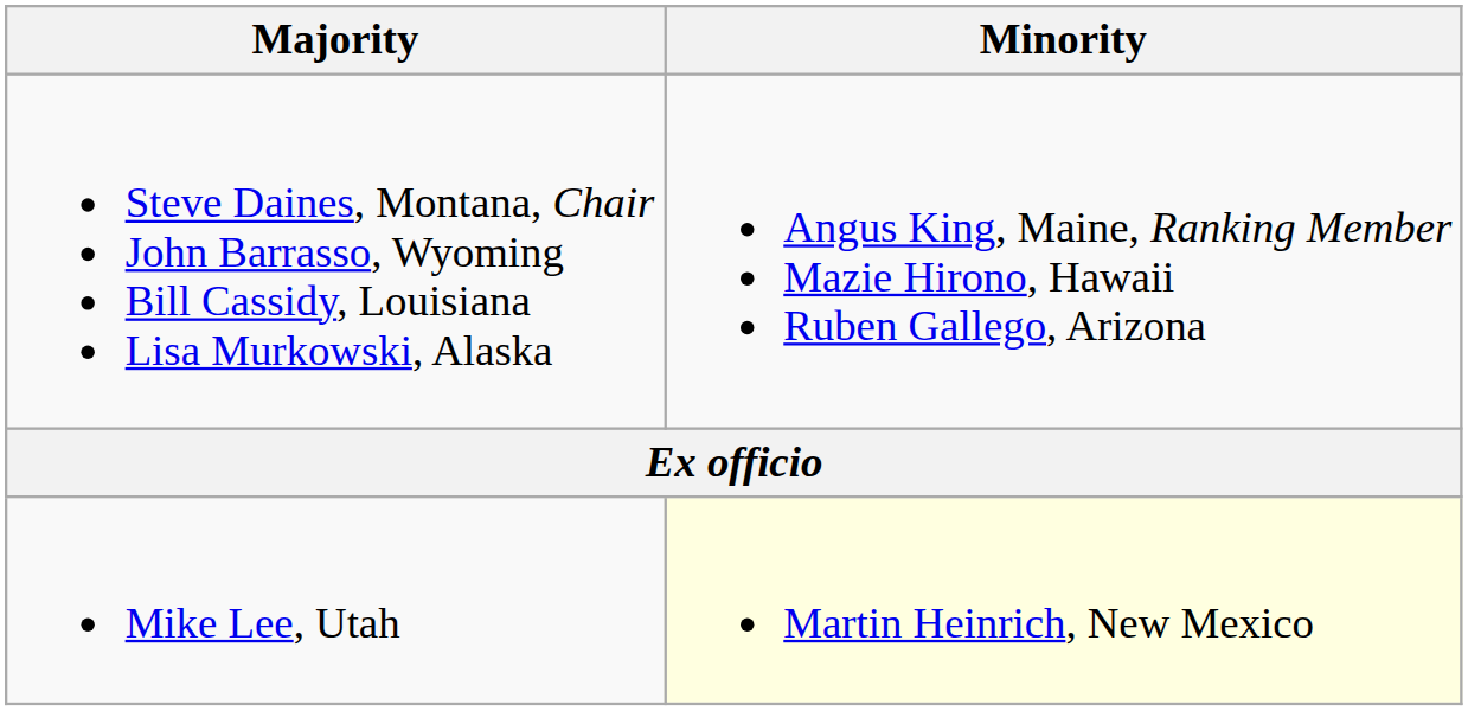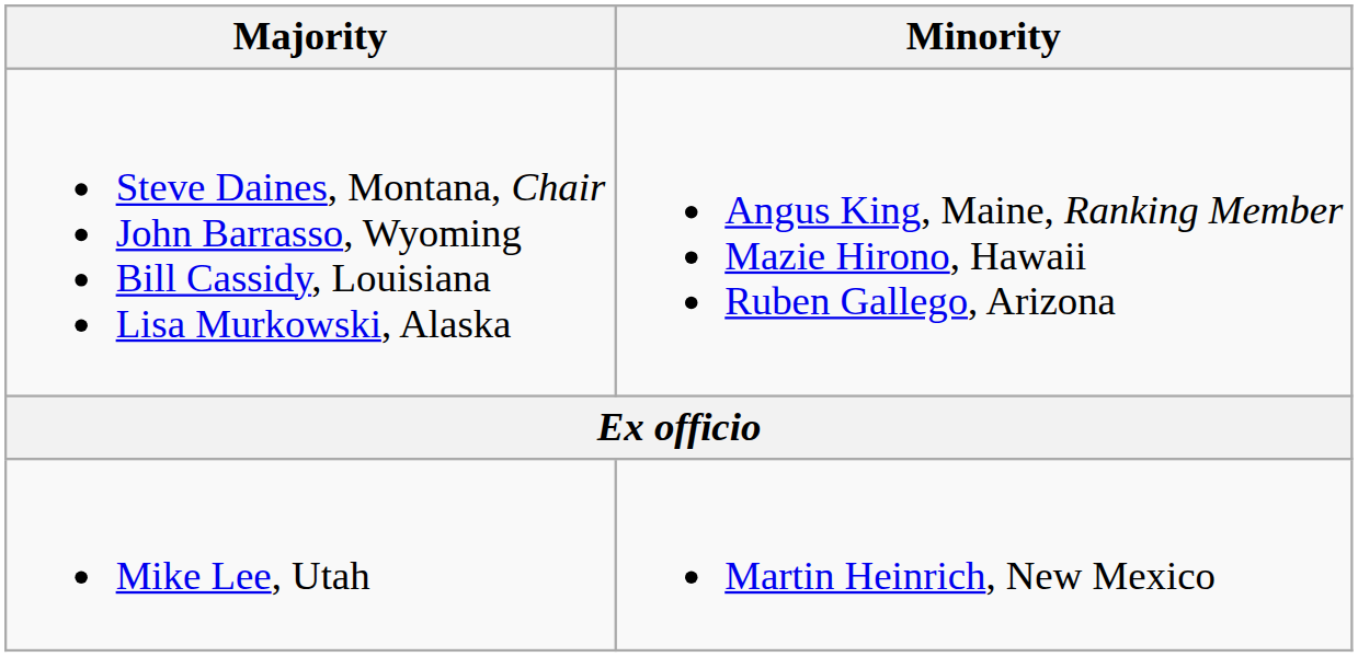Mike Lee, Utah | Minority: lightyellow background -> no background
